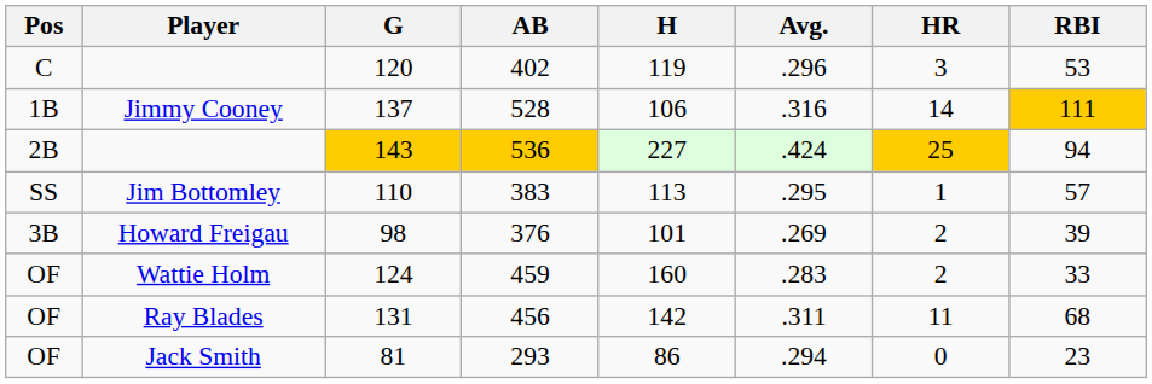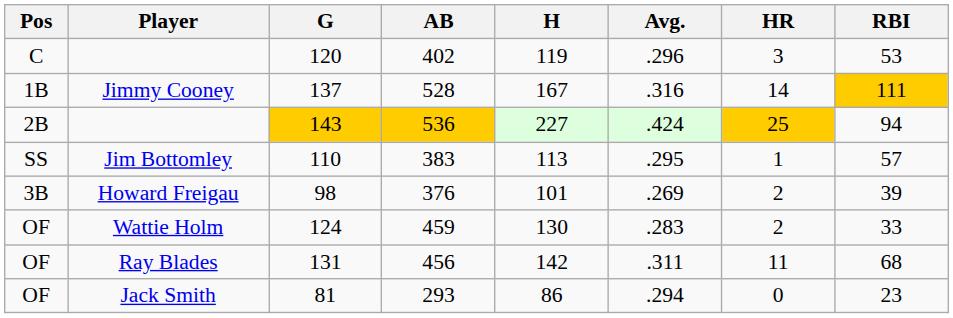137 | H: 106 -> 167
124 | H: 160 -> 130
